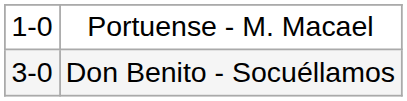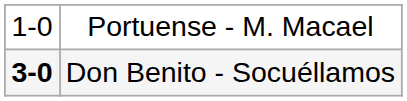Don Benito - Socuéllamos | column 1: normal -> bold
